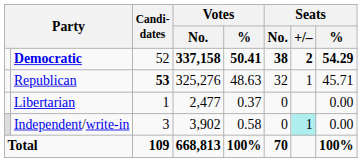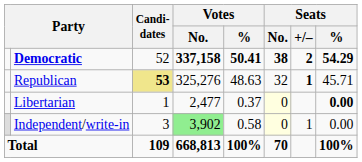Republican | Candi- dates: no background -> khaki background
Republican | Seats / +/–: normal -> bold
Libertarian | Seats / No.: no background -> lightyellow background
Libertarian | Seats / %: normal -> bold
Independent/write-in | Votes / No.: no background -> lightgreen background
Independent/write-in | Seats / No.: no background -> lightyellow background
Independent/write-in | Seats / +/–: paleturquoise background -> no background
